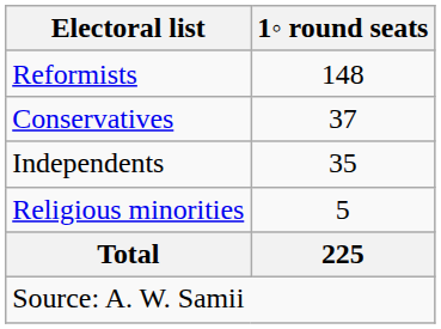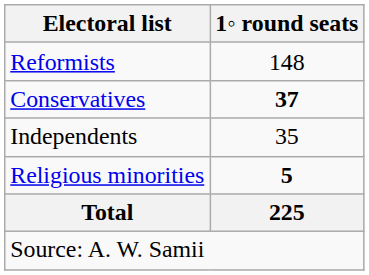Conservatives | 1◦ round seats: normal -> bold
Religious minorities | 1◦ round seats: normal -> bold
